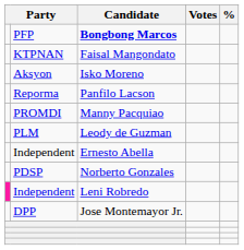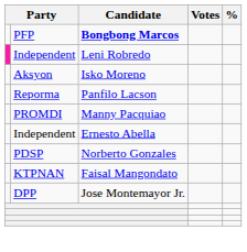rows swapped: Leni Robredo <-> Faisal Mangondato
- row: PLM | Leody de Guzman
